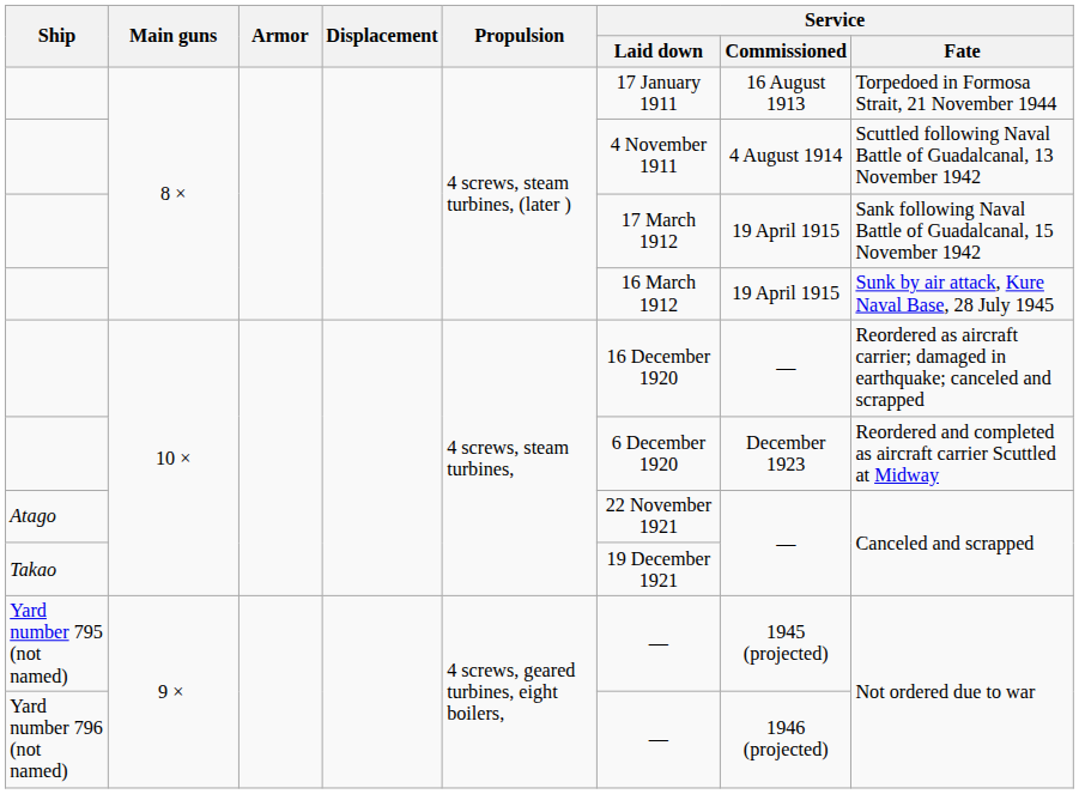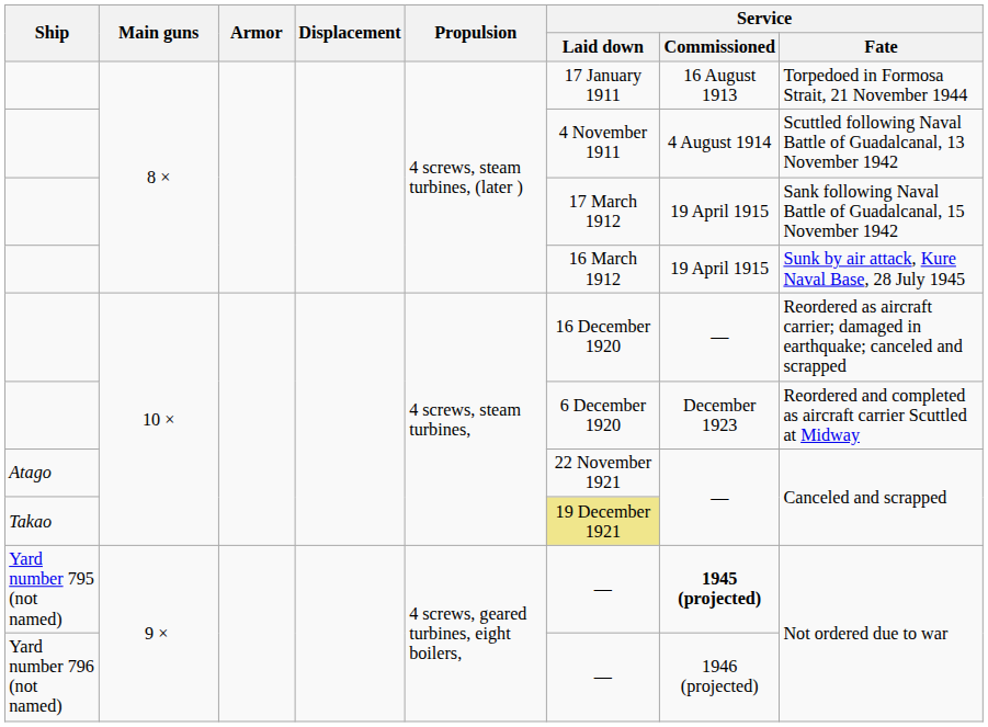Takao | Service / Laid down: no background -> khaki background
Yard number 795 (not named) | Service / Commissioned: normal -> bold
